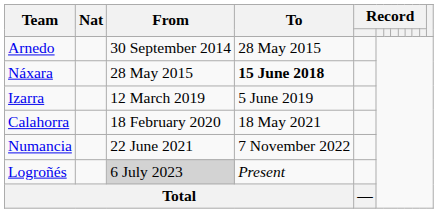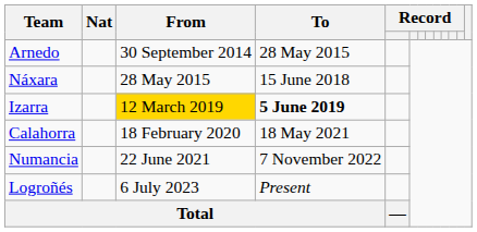Náxara | To: bold -> normal
Izarra | From: no background -> gold background
Izarra | To: normal -> bold
Logroñés | From: lightgrey background -> no background
